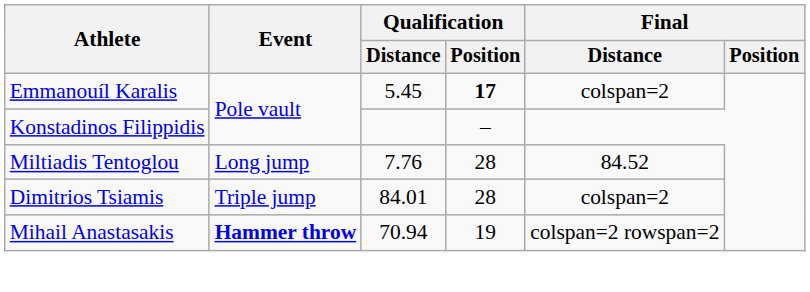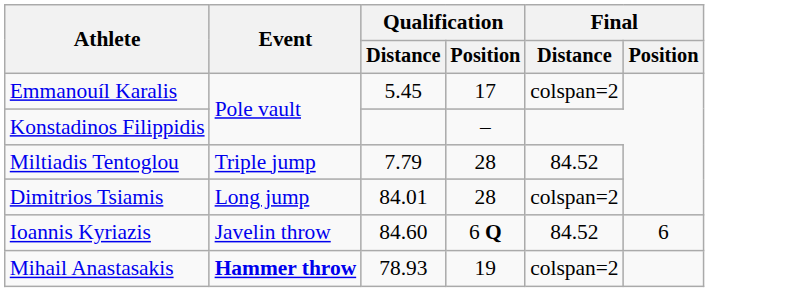Emmanouíl Karalis | Qualification / Position: bold -> normal
Miltiadis Tentoglou | Event: Long jump -> Triple jump
Miltiadis Tentoglou | Qualification / Distance: 7.76 -> 7.79
Dimitrios Tsiamis | Event: Triple jump -> Long jump
+ row: Ioannis Kyriazis | Javelin throw | 84.60 | 6 Q | 84.52 | 6
Mihail Anastasakis | Qualification / Distance: 70.94 -> 78.93
Mihail Anastasakis | Final / Distance: colspan=2 rowspan=2 -> colspan=2
